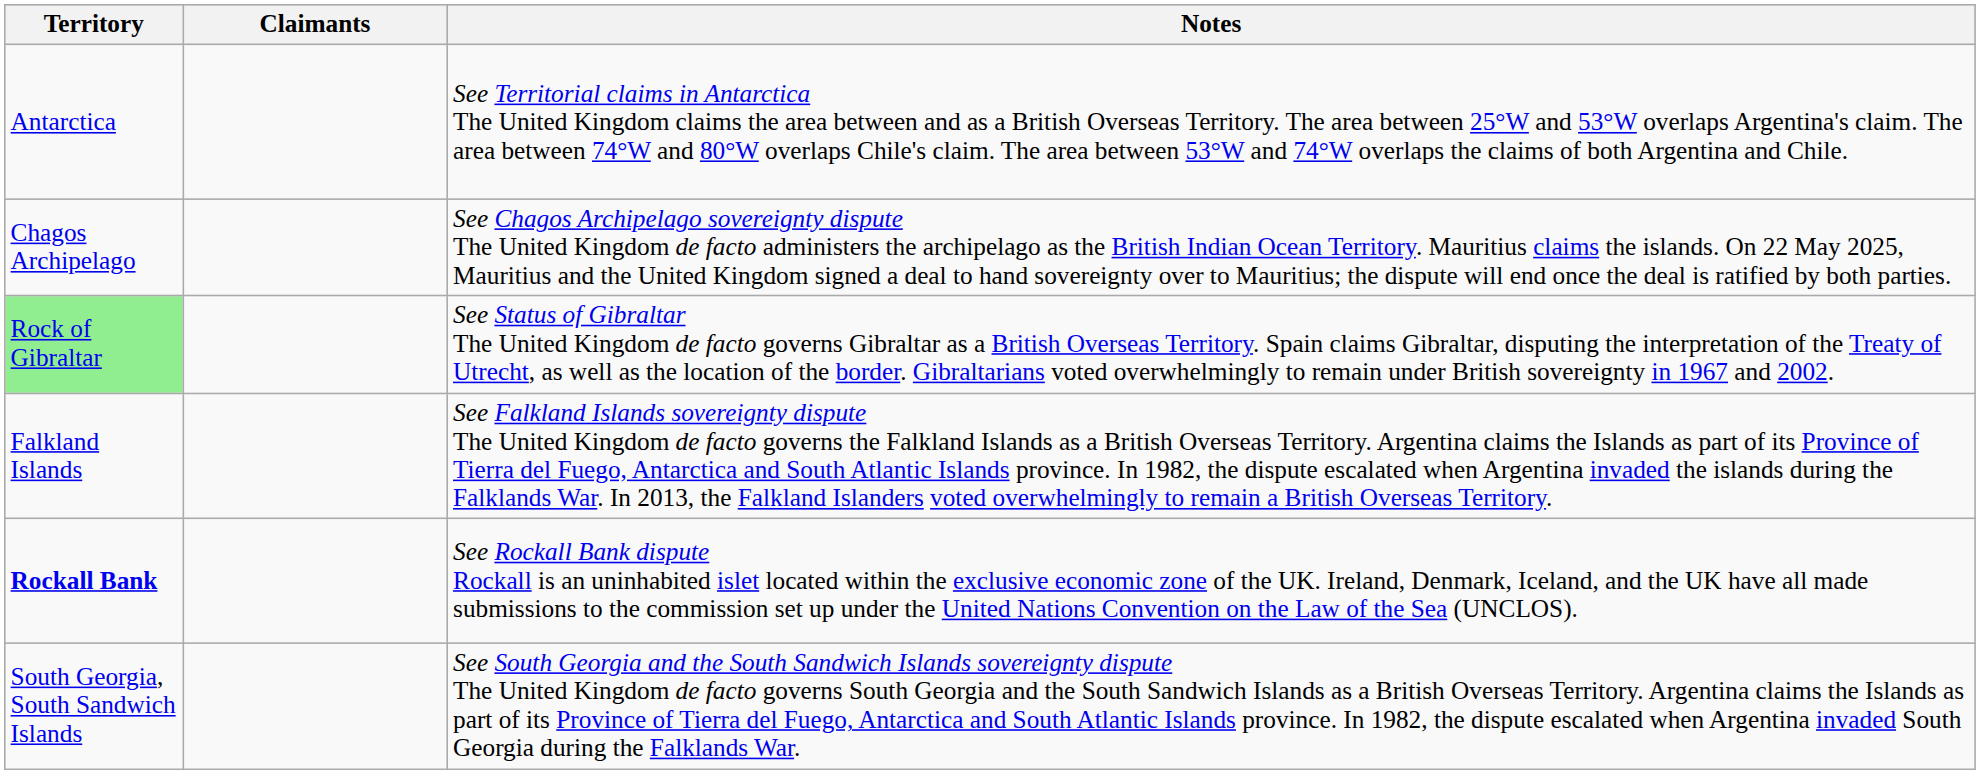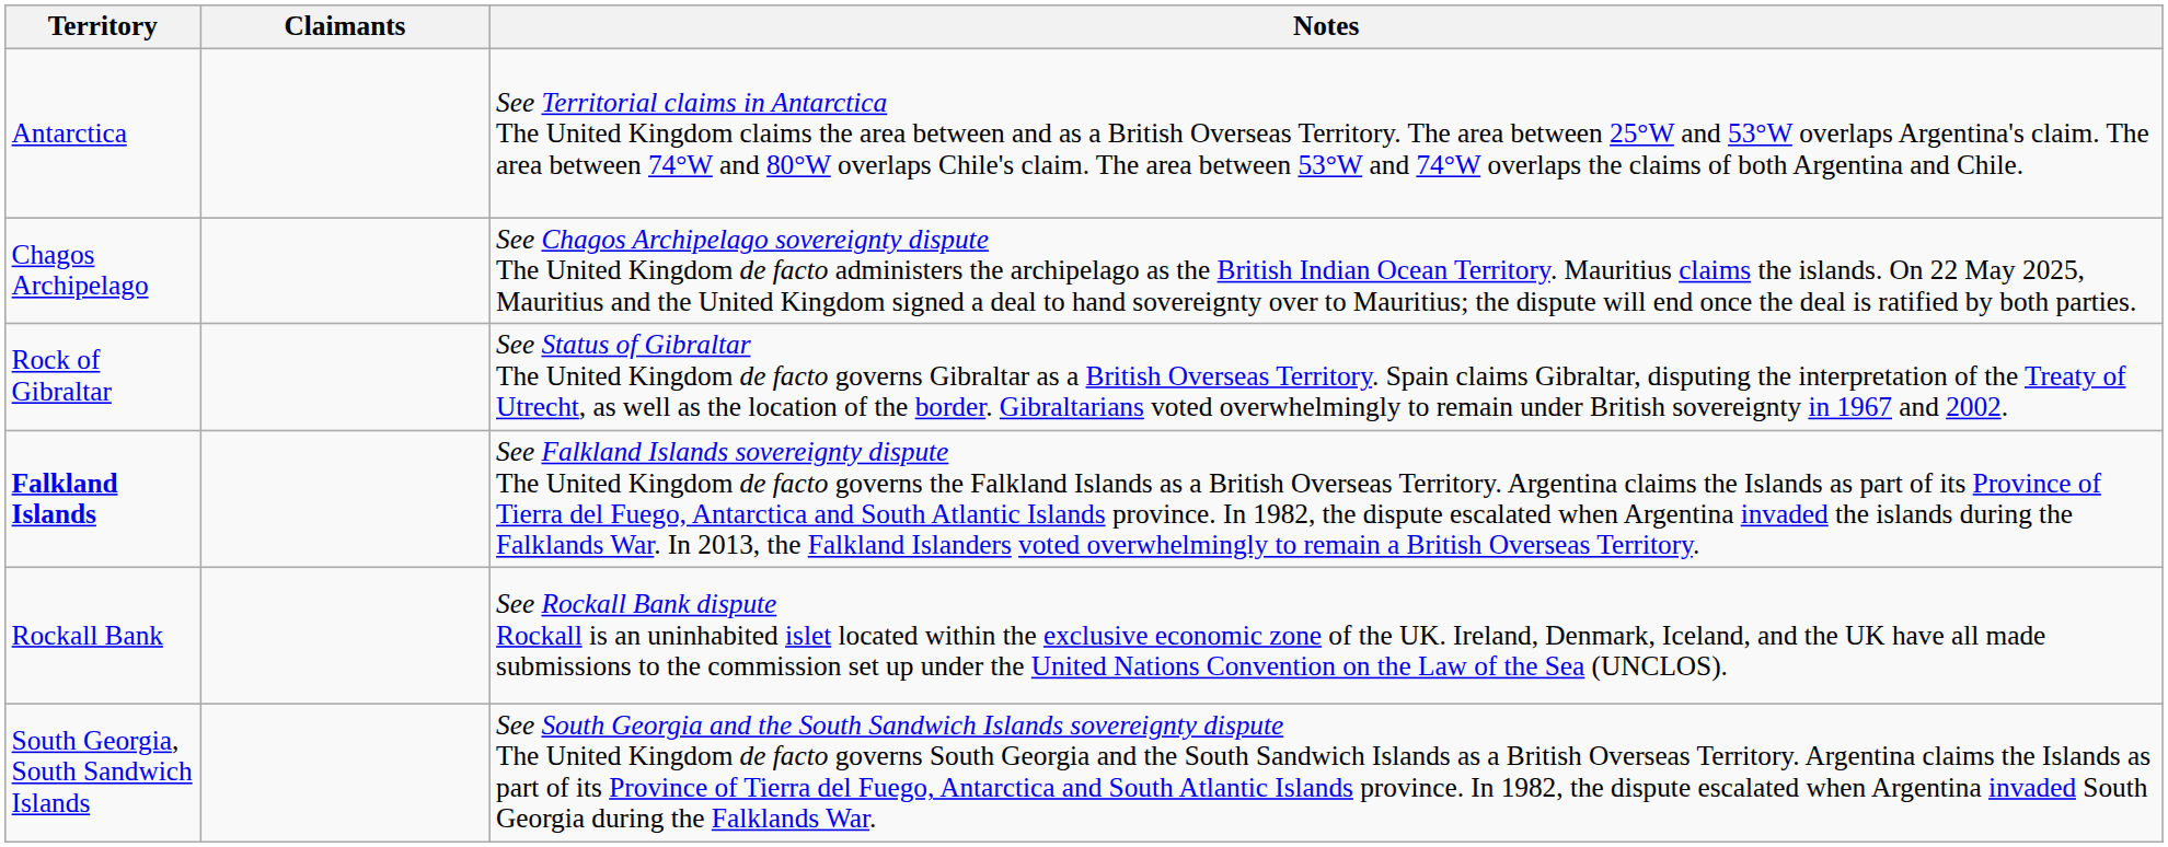Rock of Gibraltar | Territory: lightgreen background -> no background
Falkland Islands | Territory: normal -> bold
Rockall Bank | Territory: bold -> normal
